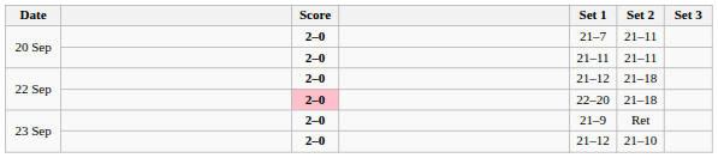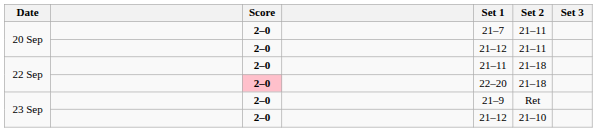row 3 | Set 1: 21–11 -> 21–12
row 4 | Set 1: 21–12 -> 21–11
